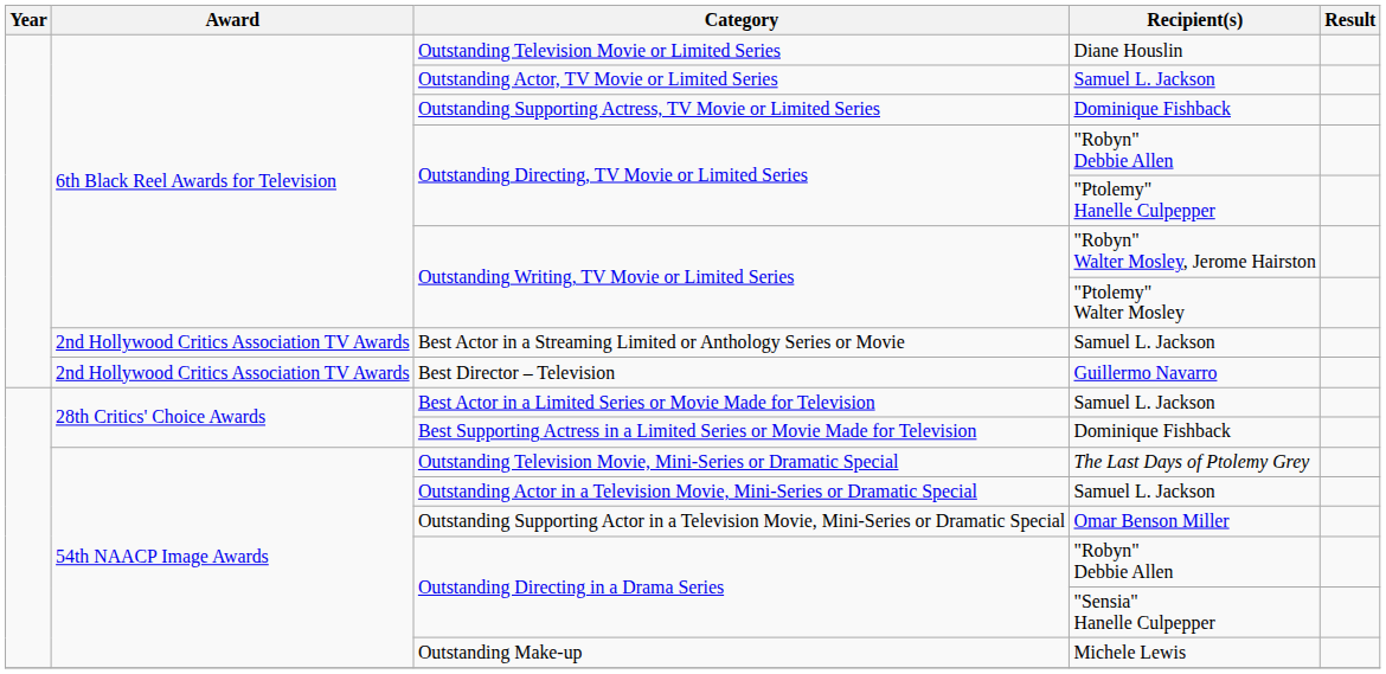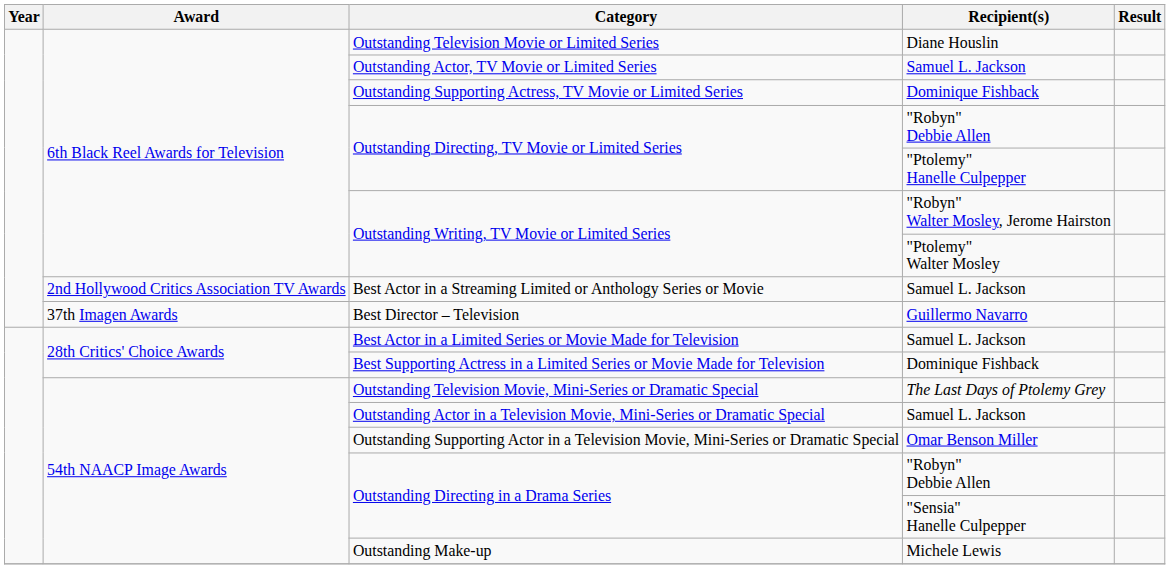Best Director – Television | Award: 2nd Hollywood Critics Association TV Awards -> 37th Imagen Awards
